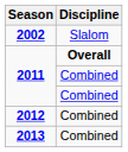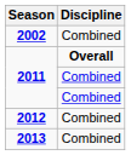row 2 | Discipline: Slalom -> Combined
